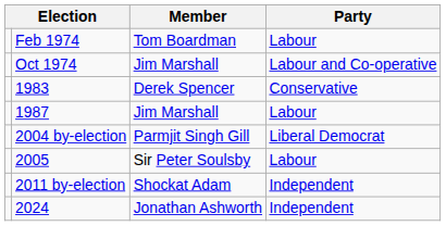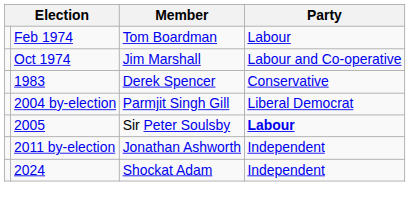- row: 1987 | Jim Marshall | Labour
2005 | Party: normal -> bold
2011 by-election | Member: Shockat Adam -> Jonathan Ashworth
2024 | Member: Jonathan Ashworth -> Shockat Adam
